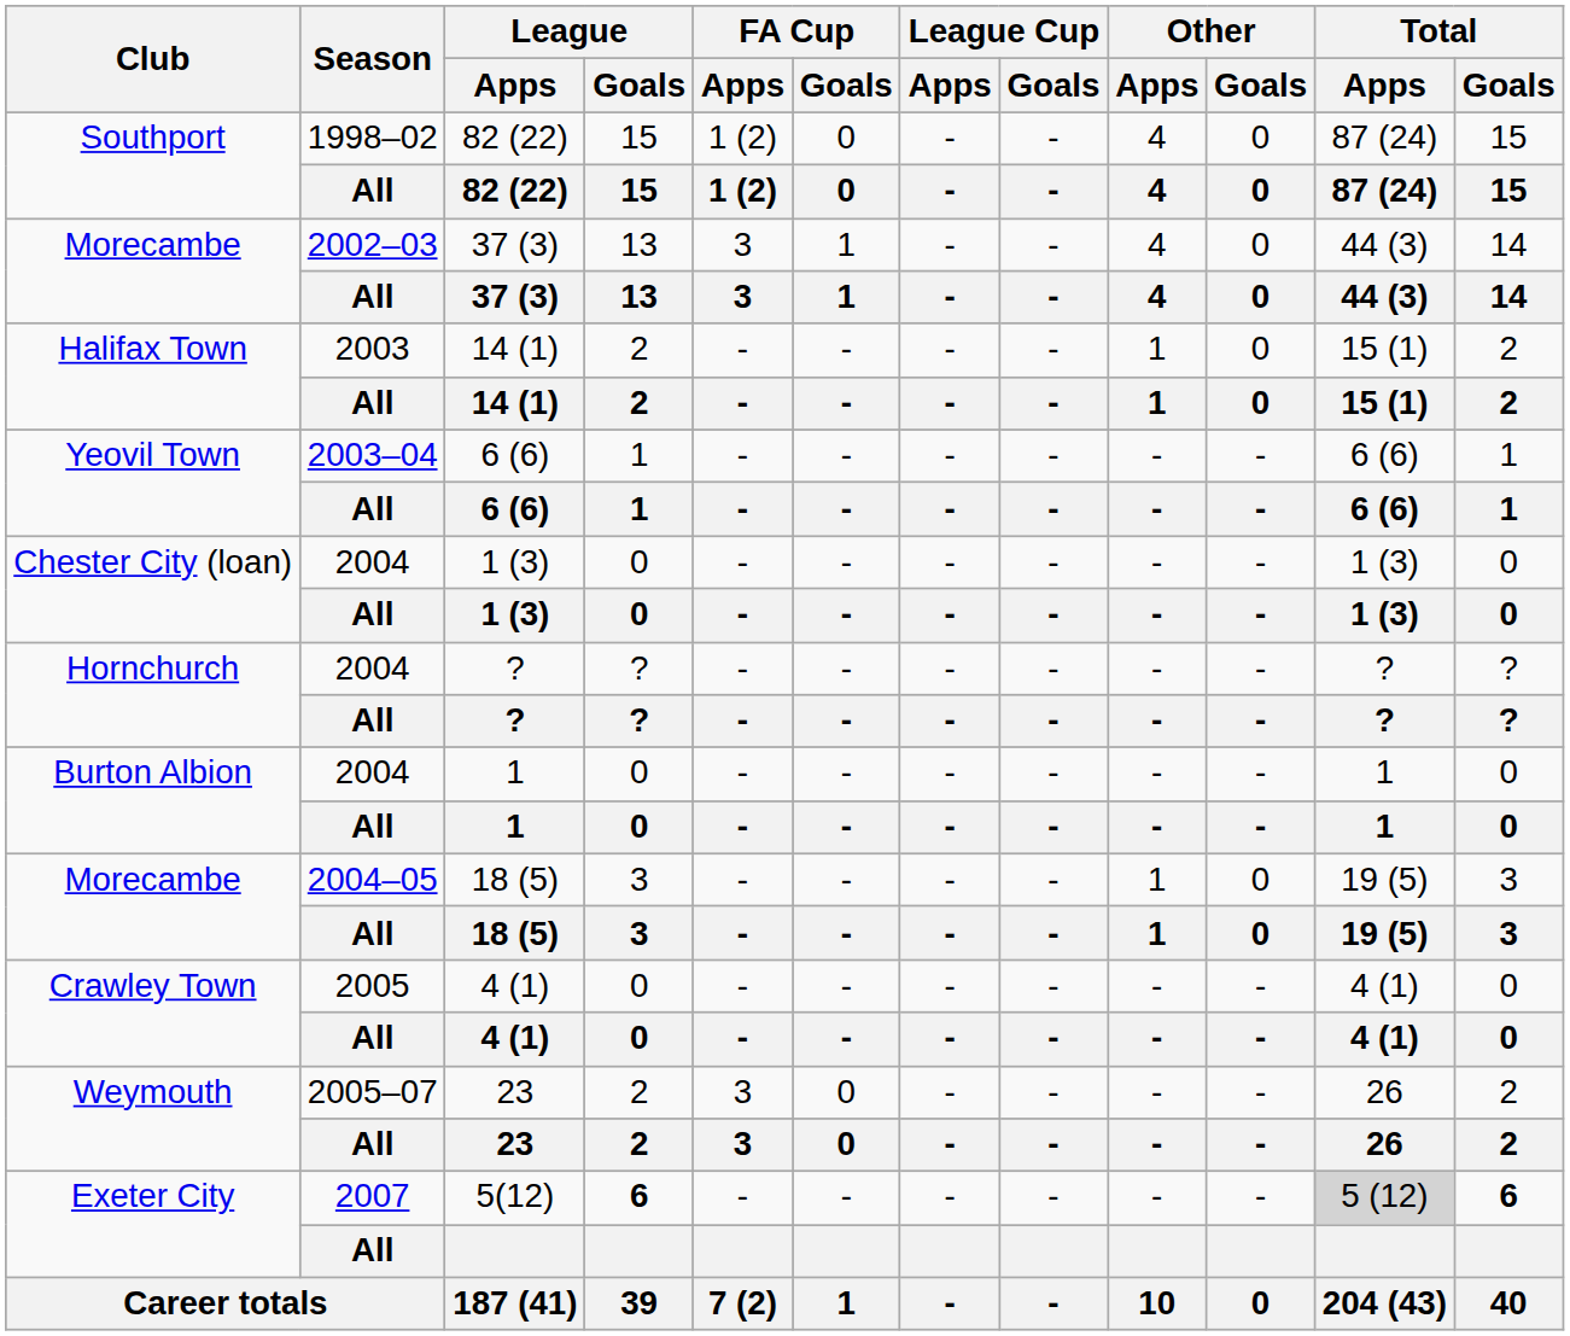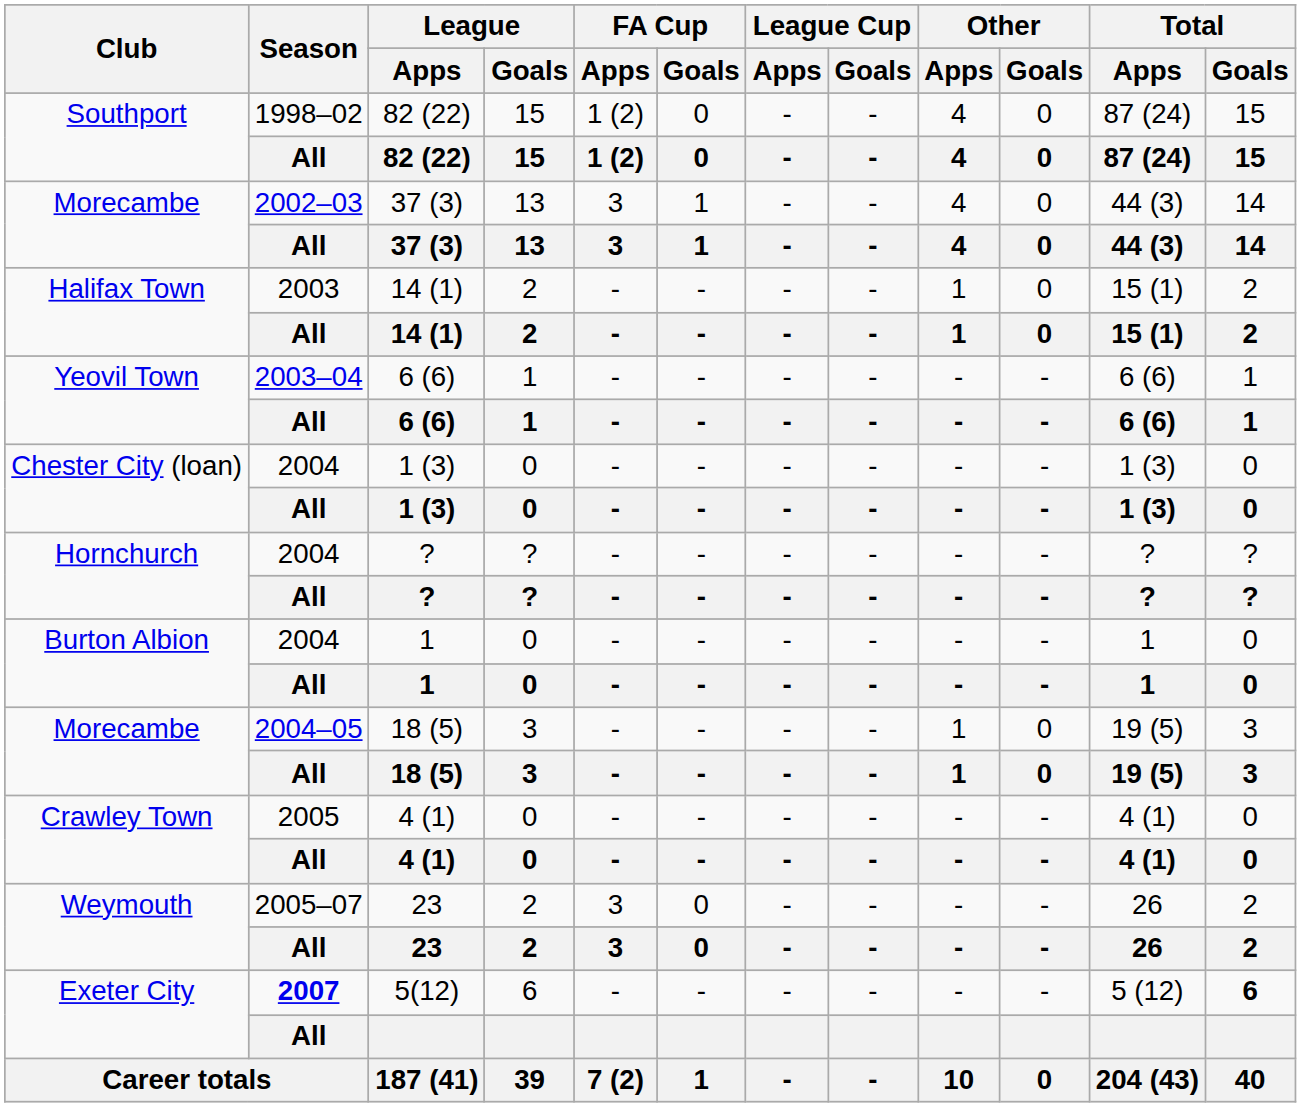Exeter City / 5(12) | Season: normal -> bold
Exeter City / 5(12) | League / Goals: bold -> normal
Exeter City / 5(12) | Total / Apps: lightgrey background -> no background
